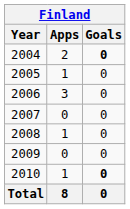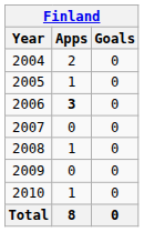2004 | Goals: bold -> normal
2006 | Apps: normal -> bold
2010 | Goals: bold -> normal
